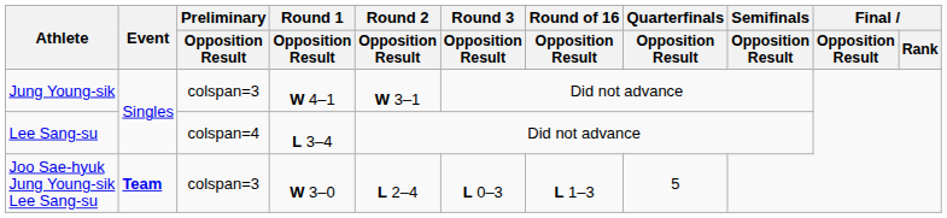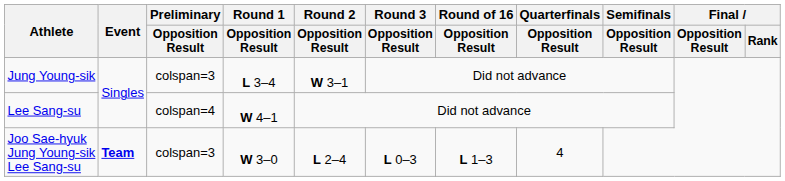Jung Young-sik | Round 1 / Opposition Result: W 4–1 -> L 3–4
Lee Sang-su | Round 1 / Opposition Result: L 3–4 -> W 4–1
Joo Sae-hyuk Jung Young-sik Lee Sang-su | Quarterfinals / Opposition Result: 5 -> 4
